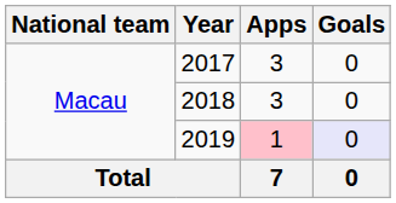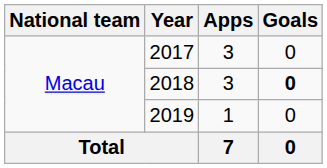2018 | Goals: normal -> bold
2019 | Apps: pink background -> no background
2019 | Goals: lavender background -> no background
